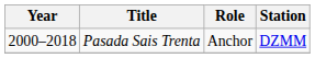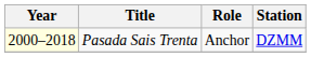Pasada Sais Trenta | Year: no background -> lightyellow background
